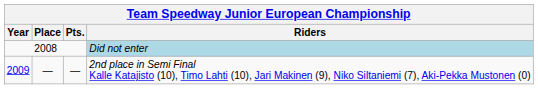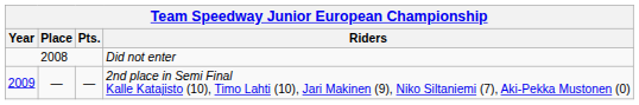Did not enter | Riders: lightblue background -> no background
